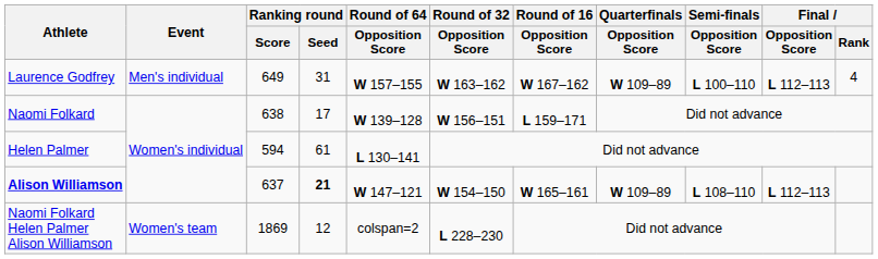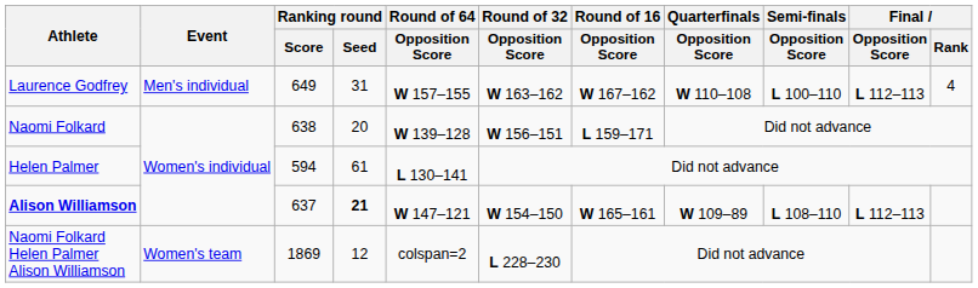Laurence Godfrey | Quarterfinals / Opposition Score: W 109–89 -> W 110–108
Naomi Folkard | Ranking round / Seed: 17 -> 20
